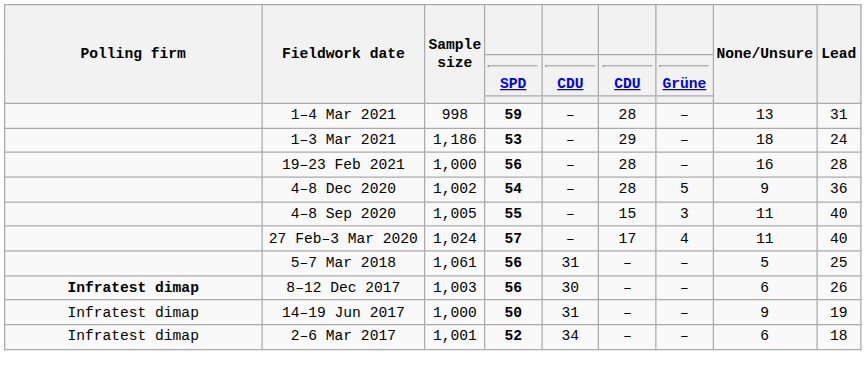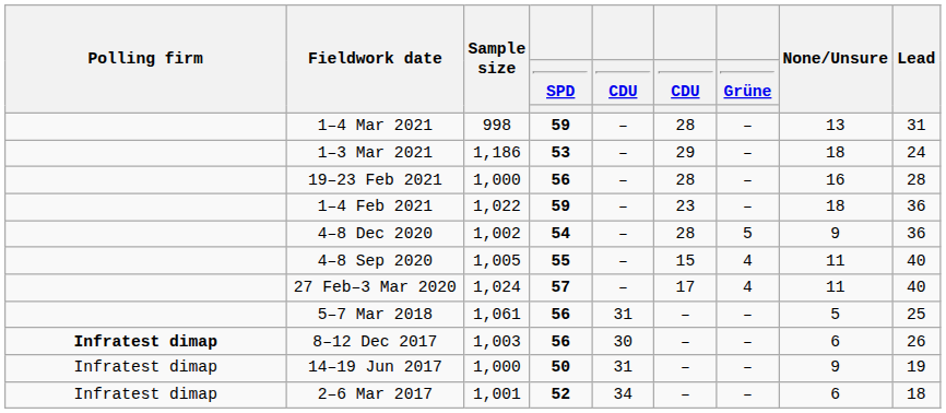+ row: 1–4 Feb 2021 | 1,022 | 59 | – | 23 | – | 18 | 36
4–8 Sep 2020 | Grüne: 3 -> 4
